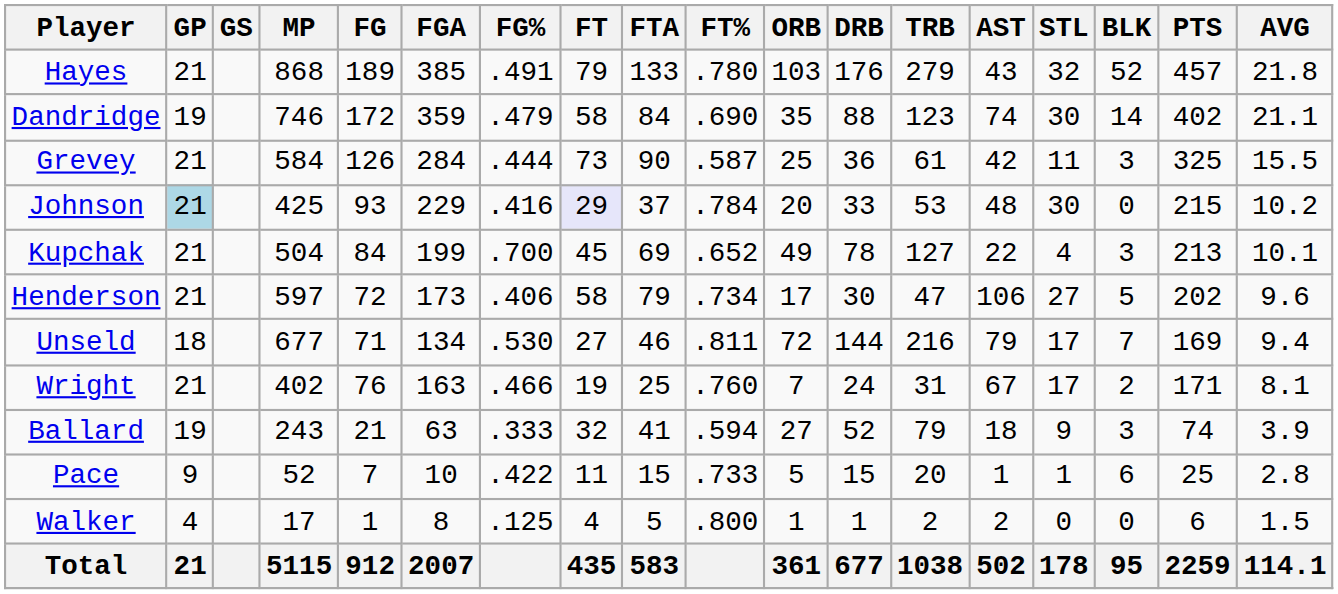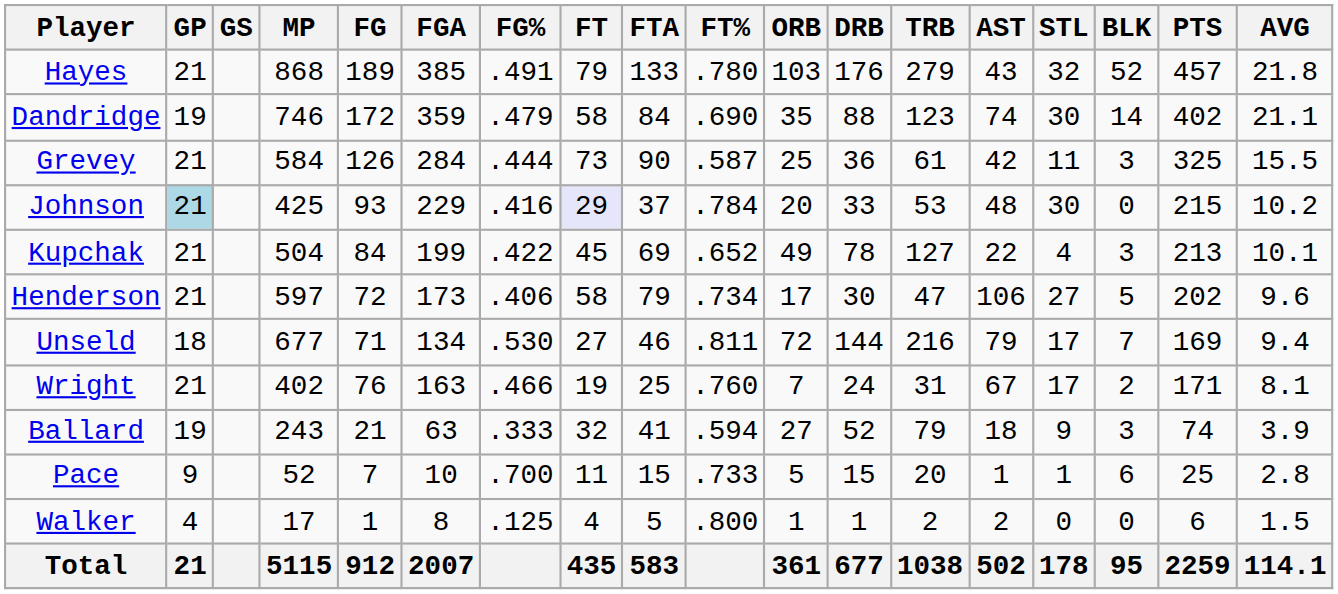Kupchak | FG%: .700 -> .422
Pace | FG%: .422 -> .700
